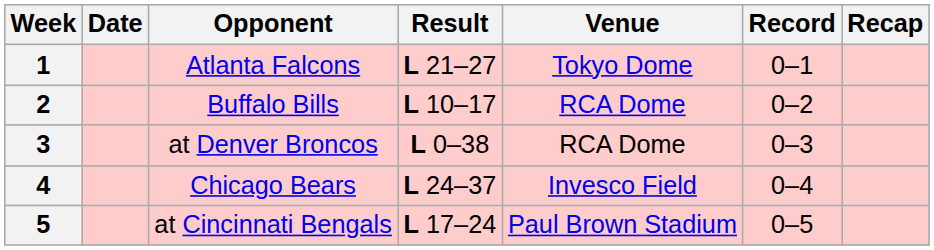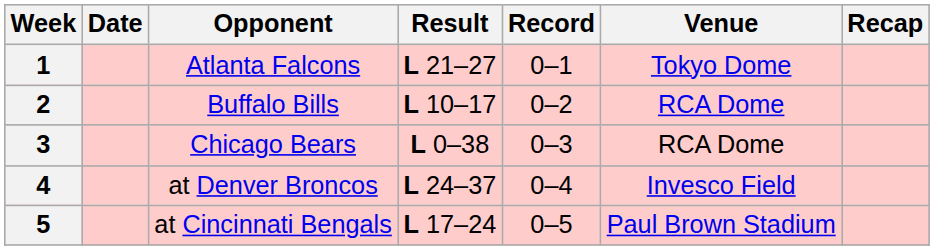columns swapped: Record <-> Venue
3 | Opponent: at Denver Broncos -> Chicago Bears
4 | Opponent: Chicago Bears -> at Denver Broncos
